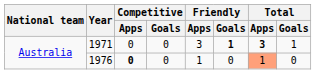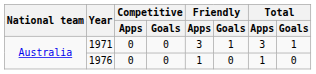1971 | Friendly / Goals: bold -> normal
1971 | Total / Apps: bold -> normal
1976 | Competitive / Apps: bold -> normal
1976 | Total / Apps: lightsalmon background -> no background
